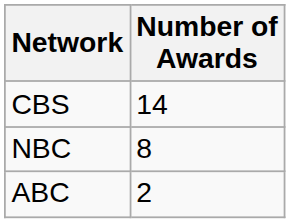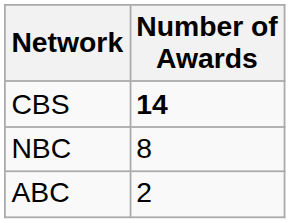CBS | Number of Awards: normal -> bold
